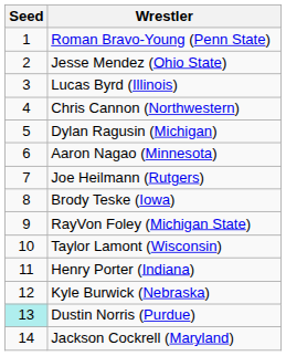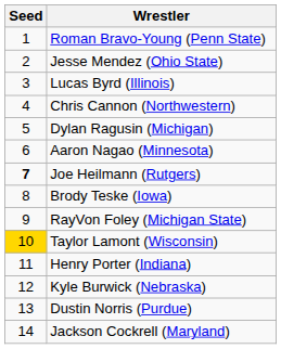Joe Heilmann (Rutgers) | Seed: normal -> bold
Taylor Lamont (Wisconsin) | Seed: no background -> gold background
Dustin Norris (Purdue) | Seed: paleturquoise background -> no background
